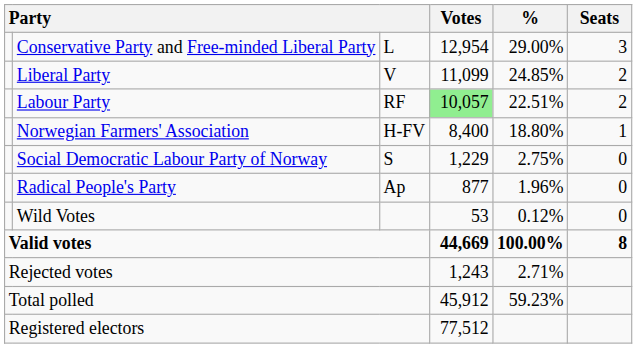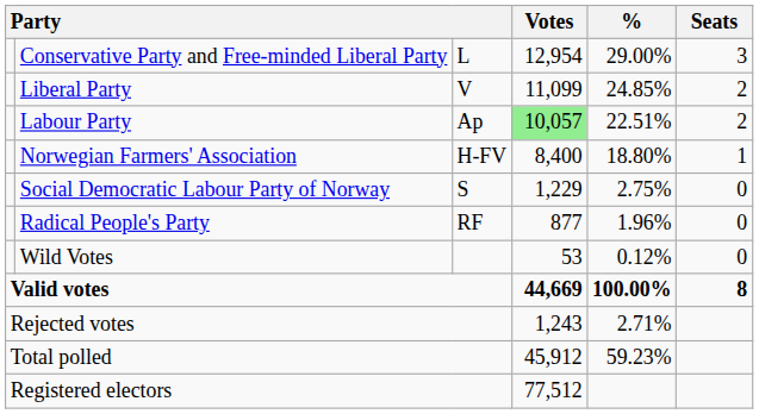Labour Party | column 3: RF -> Ap
Radical People's Party | column 3: Ap -> RF
